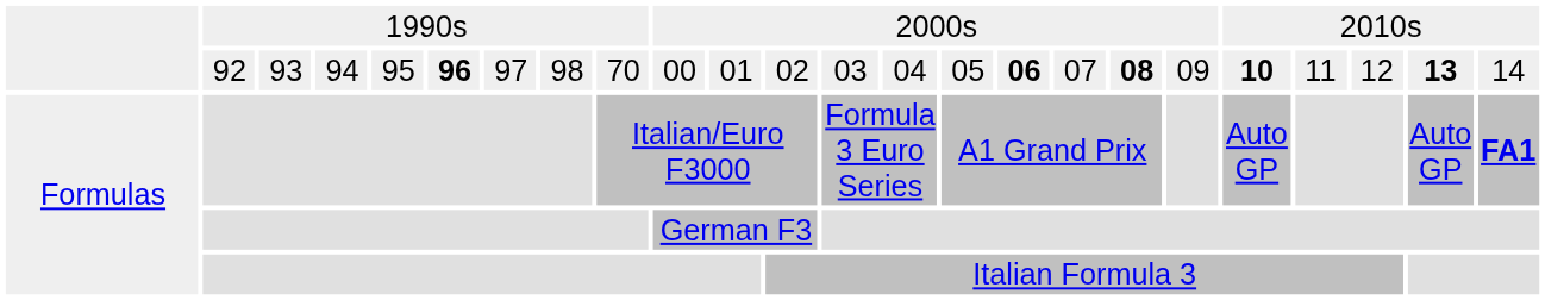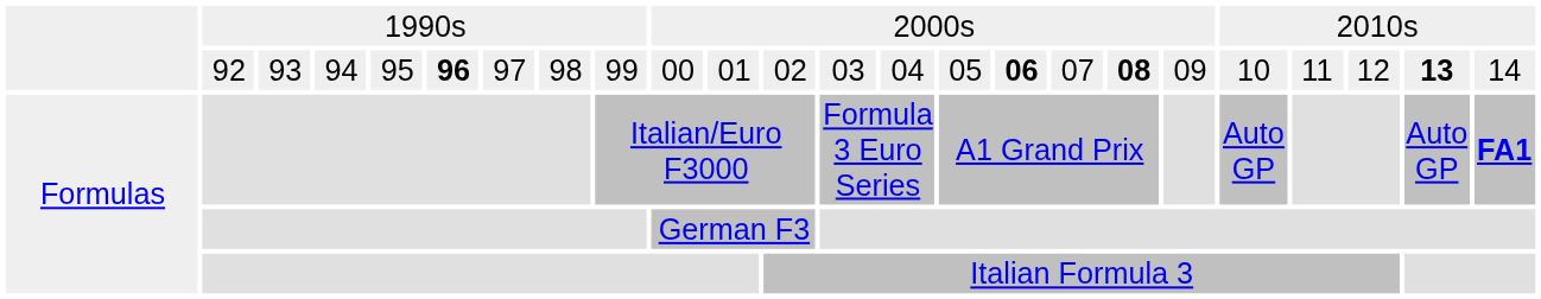row 2 | column 9: 70 -> 99
row 2 | column 20: bold -> normal
